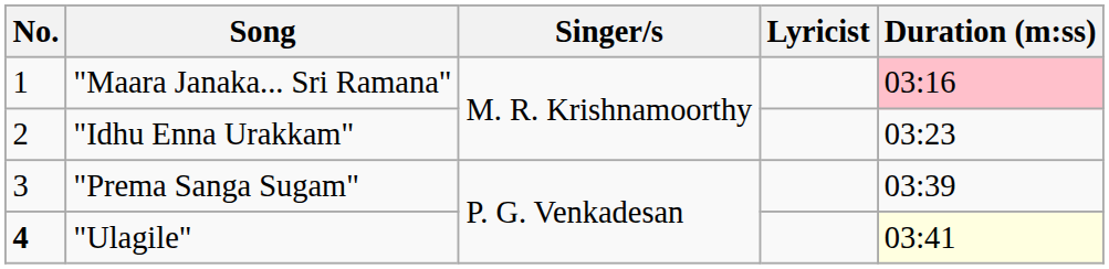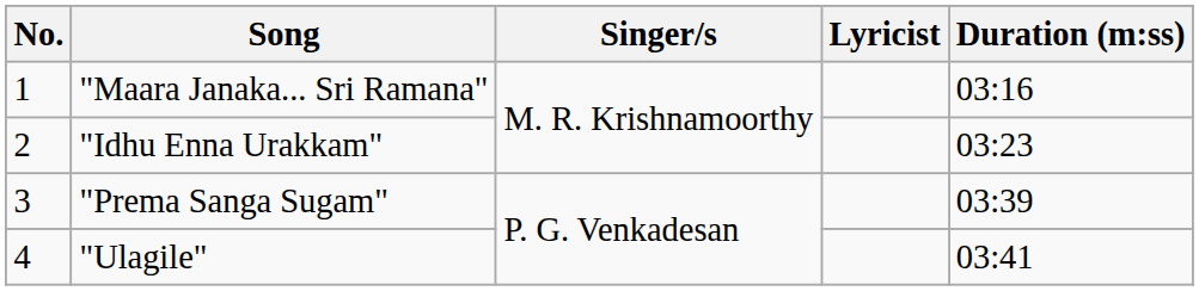"Maara Janaka... Sri Ramana" | Duration (m:ss): pink background -> no background
"Ulagile" | No.: bold -> normal
"Ulagile" | Duration (m:ss): lightyellow background -> no background
